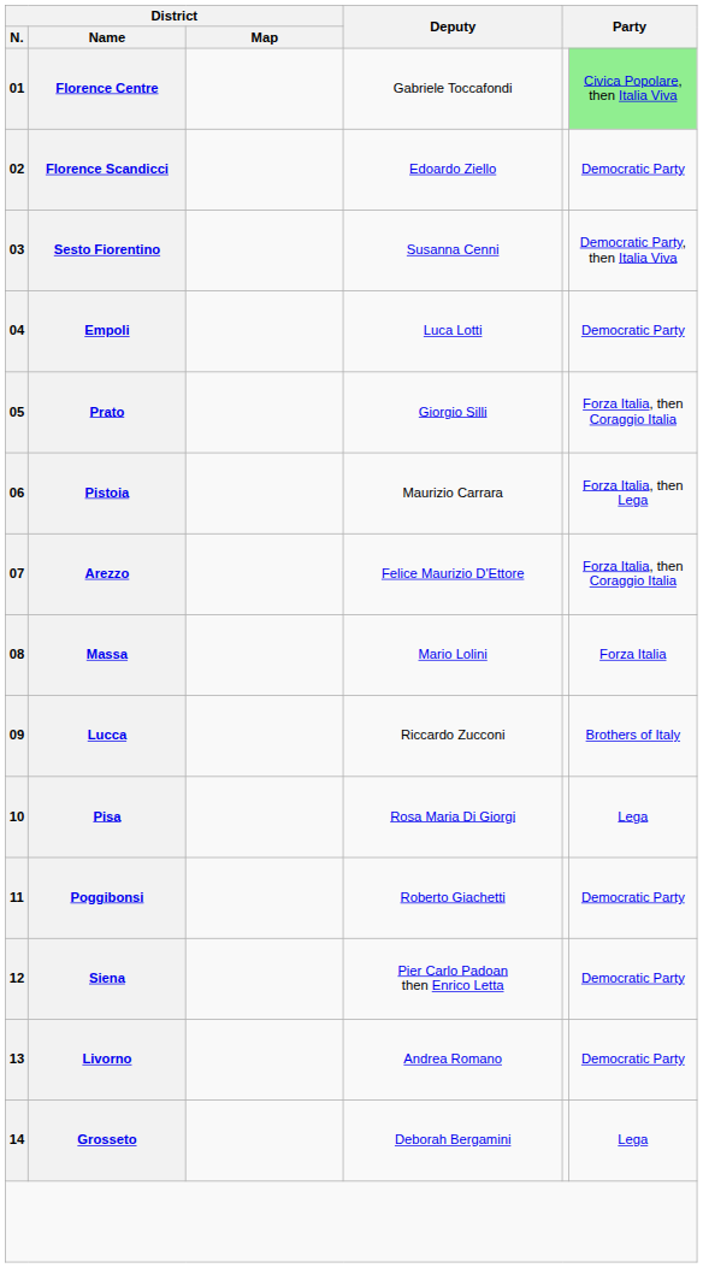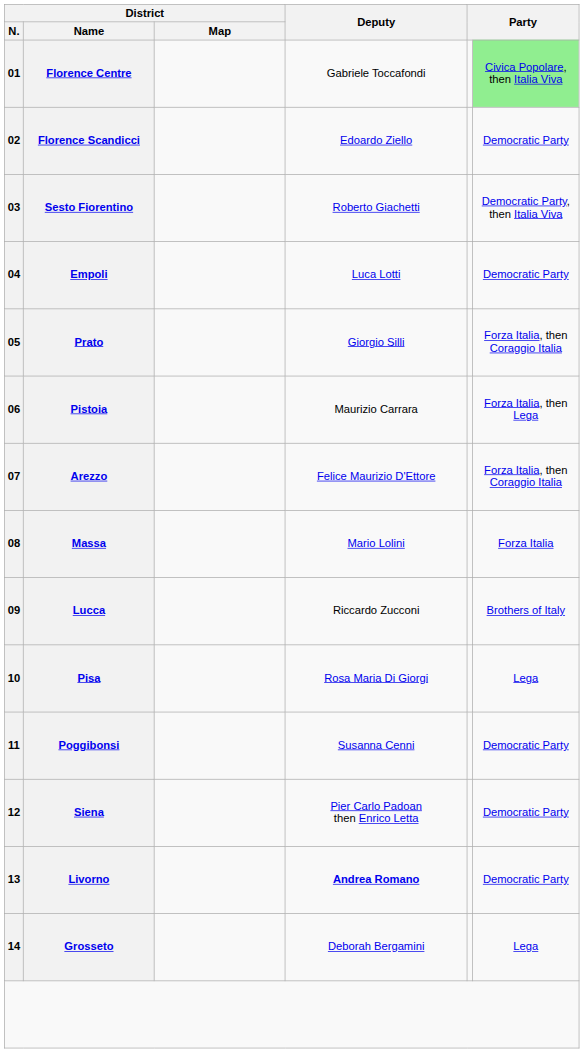Sesto Fiorentino | Deputy: Susanna Cenni -> Roberto Giachetti
Poggibonsi | Deputy: Roberto Giachetti -> Susanna Cenni
Livorno | Deputy: normal -> bold
